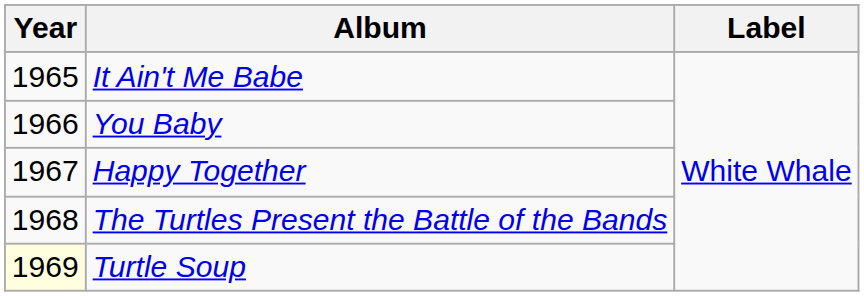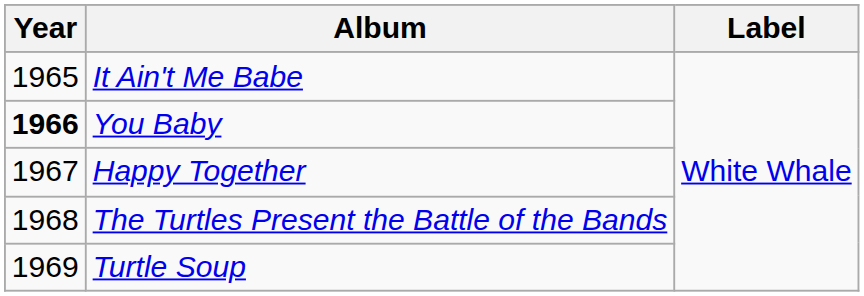You Baby | Year: normal -> bold
Turtle Soup | Year: lightyellow background -> no background
